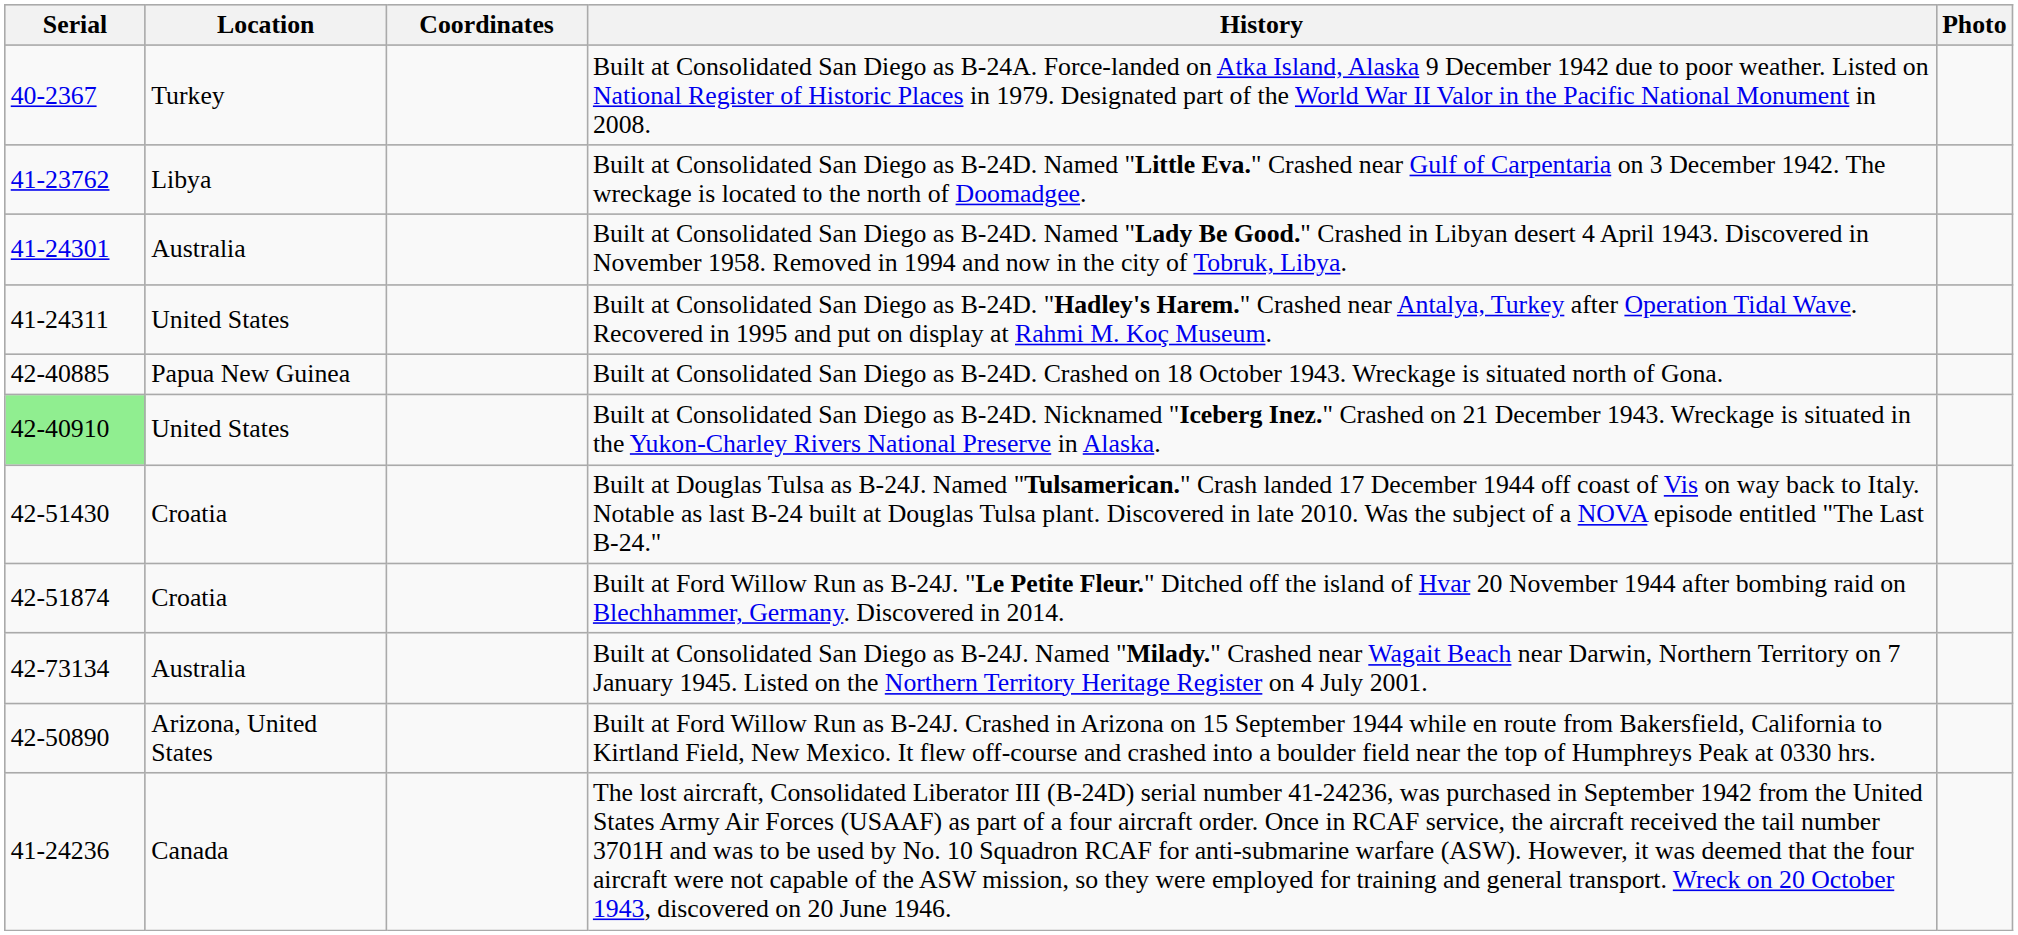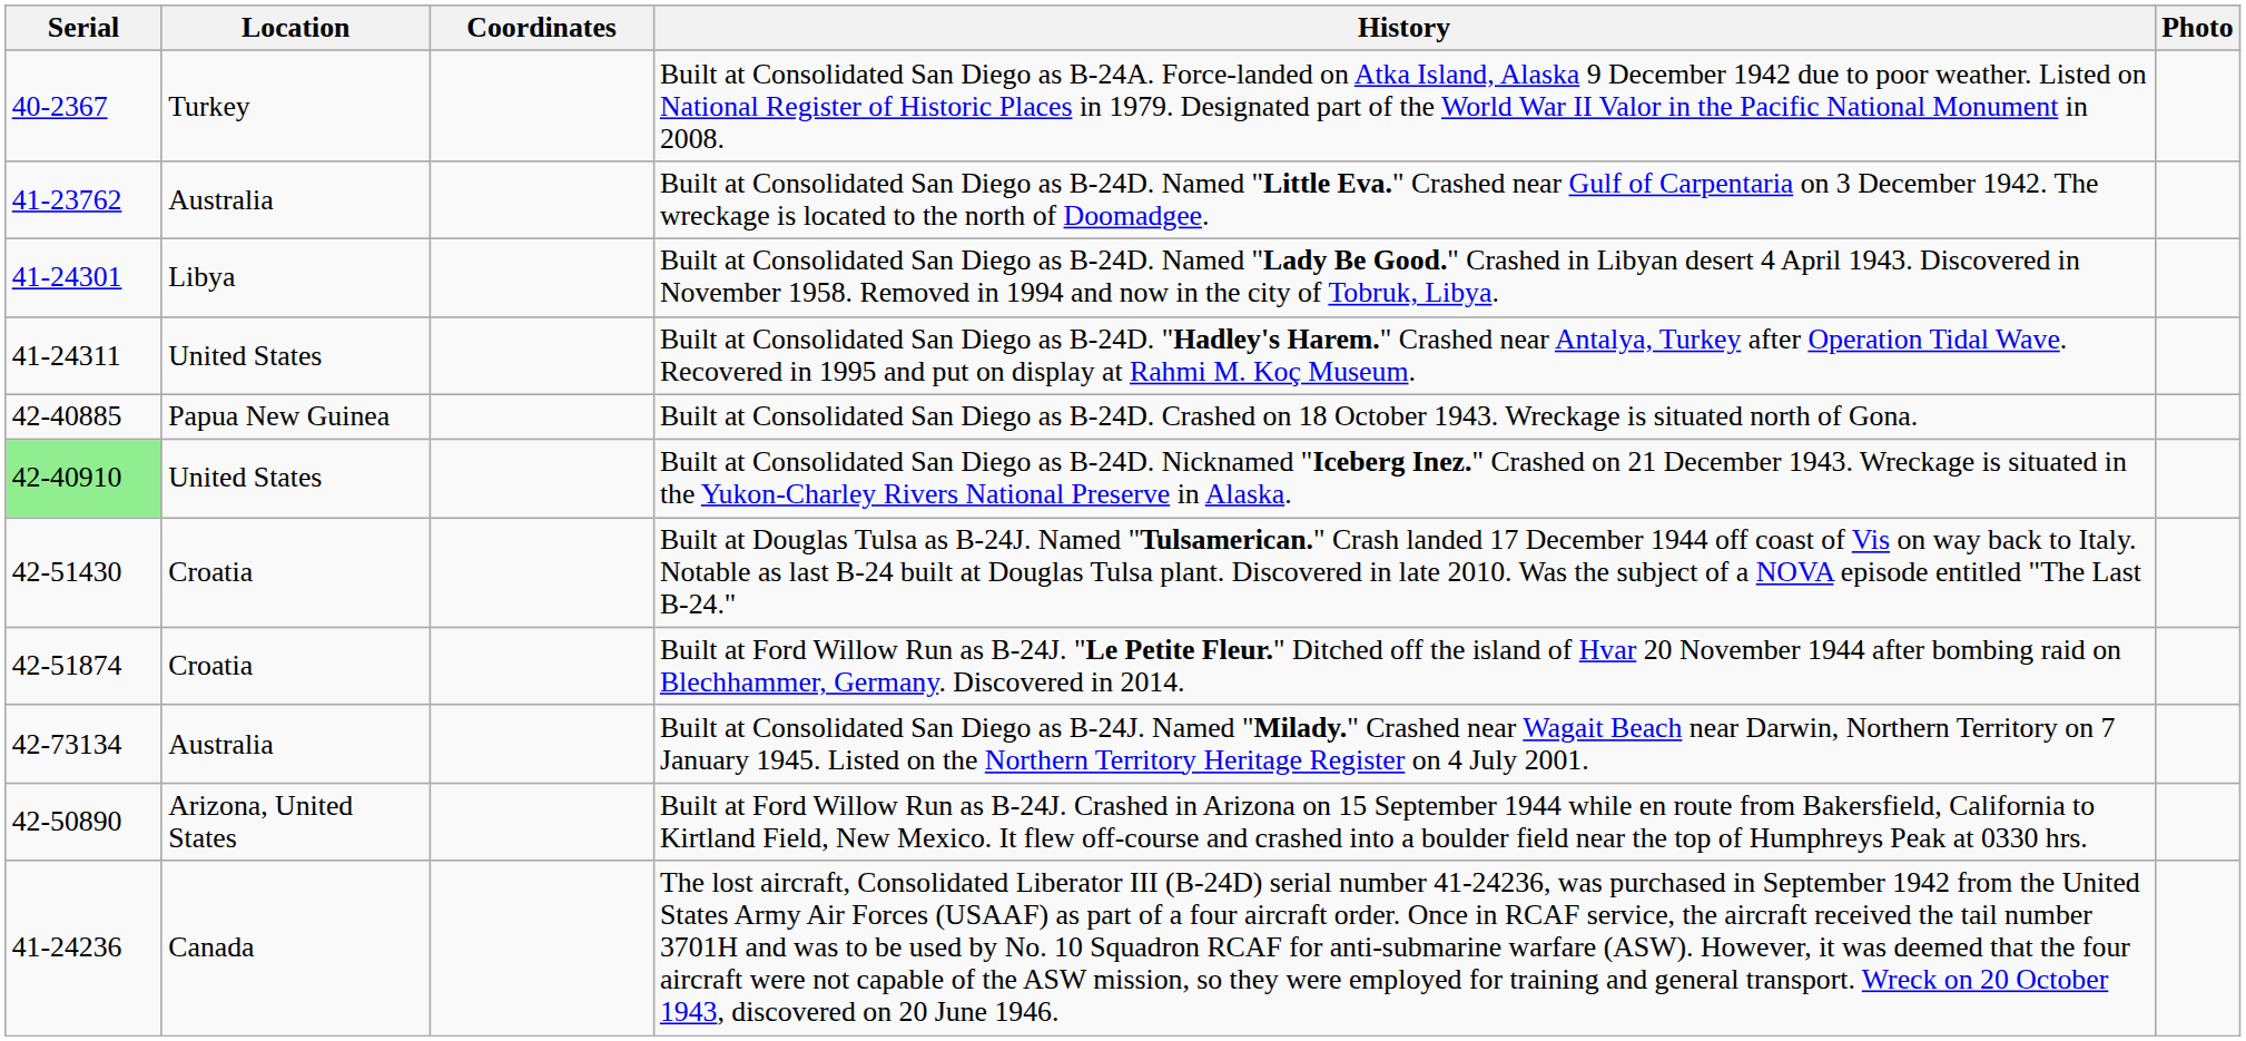row 3 | Location: Libya -> Australia
row 4 | Location: Australia -> Libya
